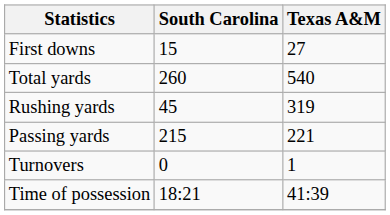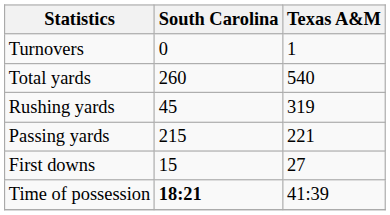rows swapped: First downs <-> Turnovers
Time of possession | South Carolina: normal -> bold
